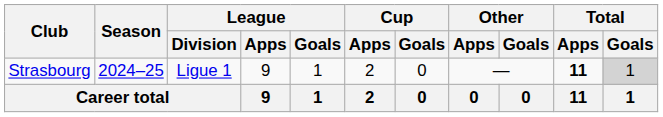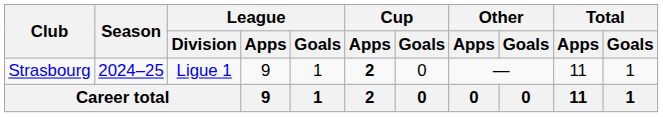Strasbourg | Cup / Apps: normal -> bold
Strasbourg | Total / Apps: bold -> normal
Strasbourg | Total / Goals: lightgrey background -> no background
